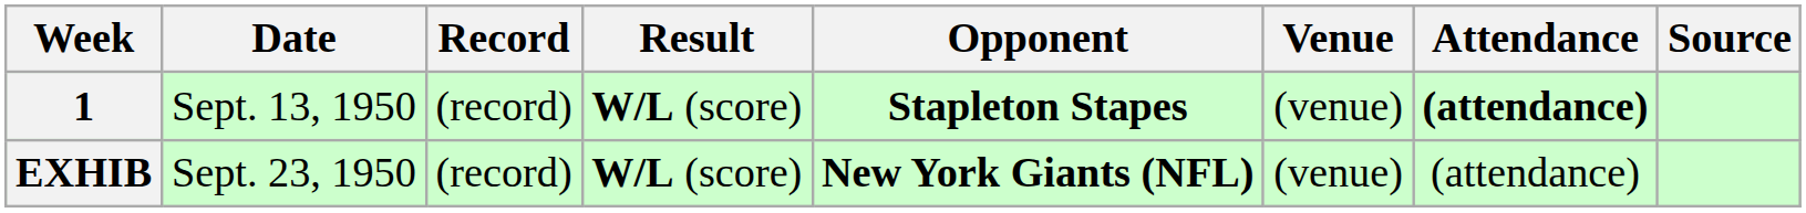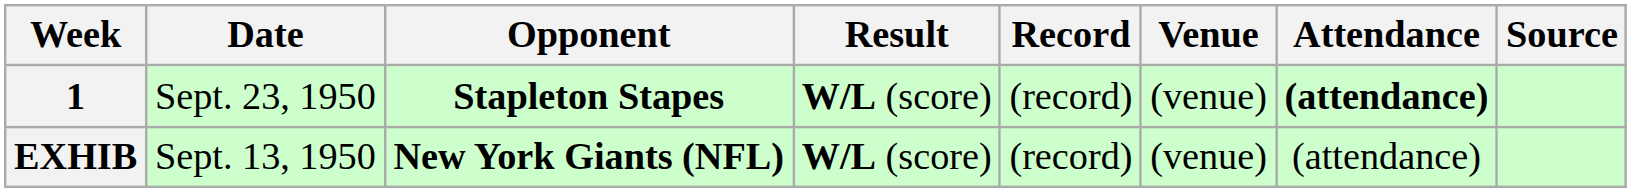columns swapped: Opponent <-> Record
1 | Date: Sept. 13, 1950 -> Sept. 23, 1950
EXHIB | Date: Sept. 23, 1950 -> Sept. 13, 1950
